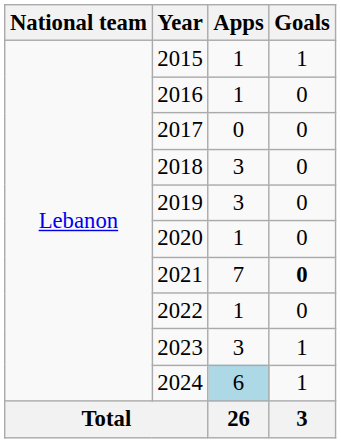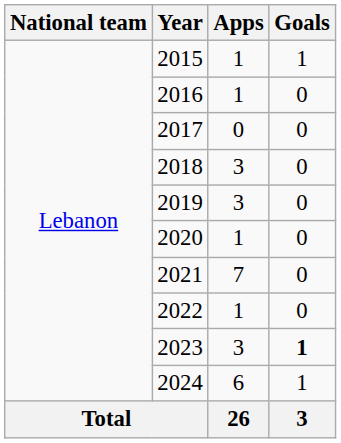2021 | Goals: bold -> normal
2023 | Goals: normal -> bold
2024 | Apps: lightblue background -> no background
